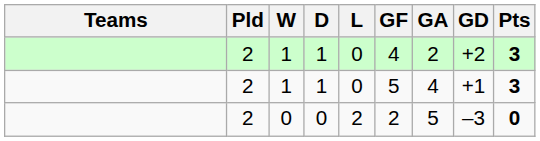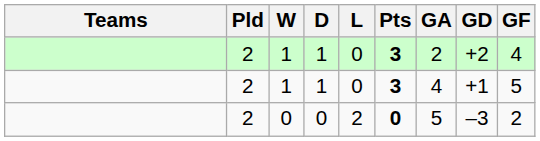columns swapped: GF <-> Pts
